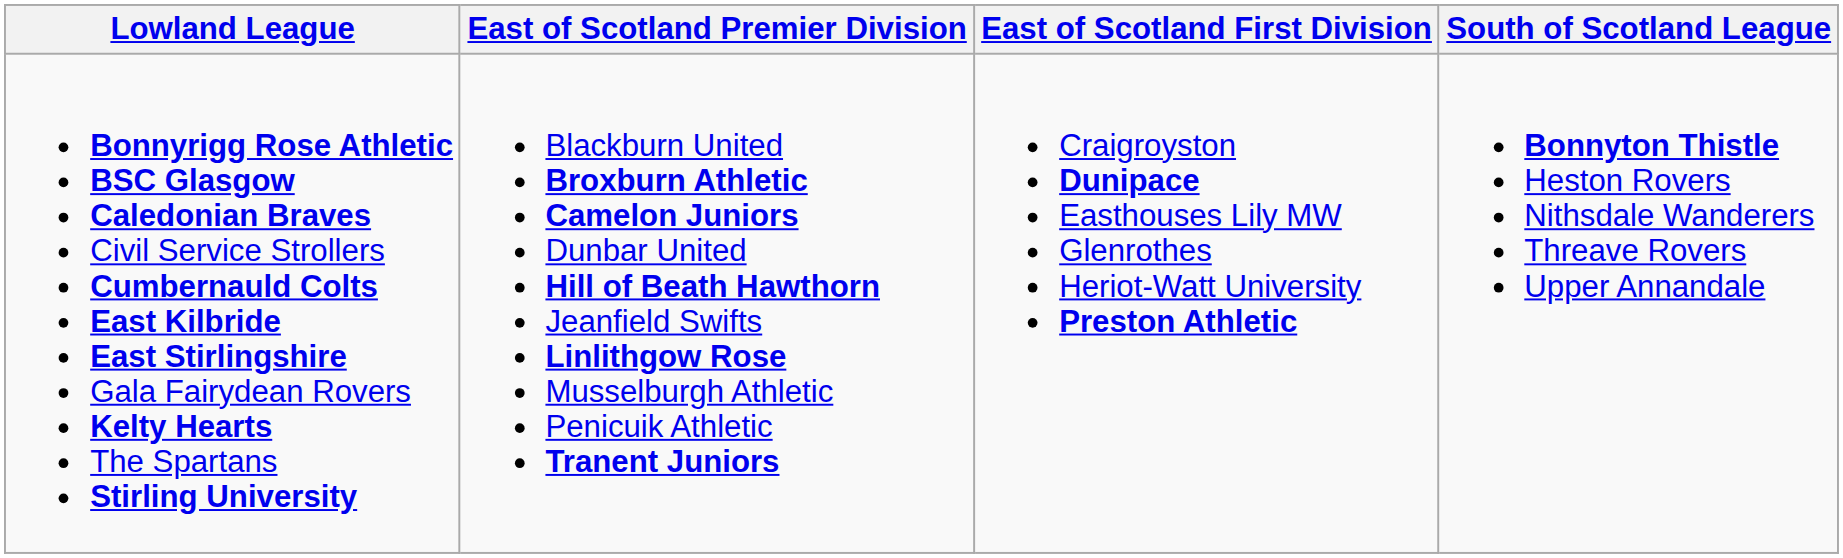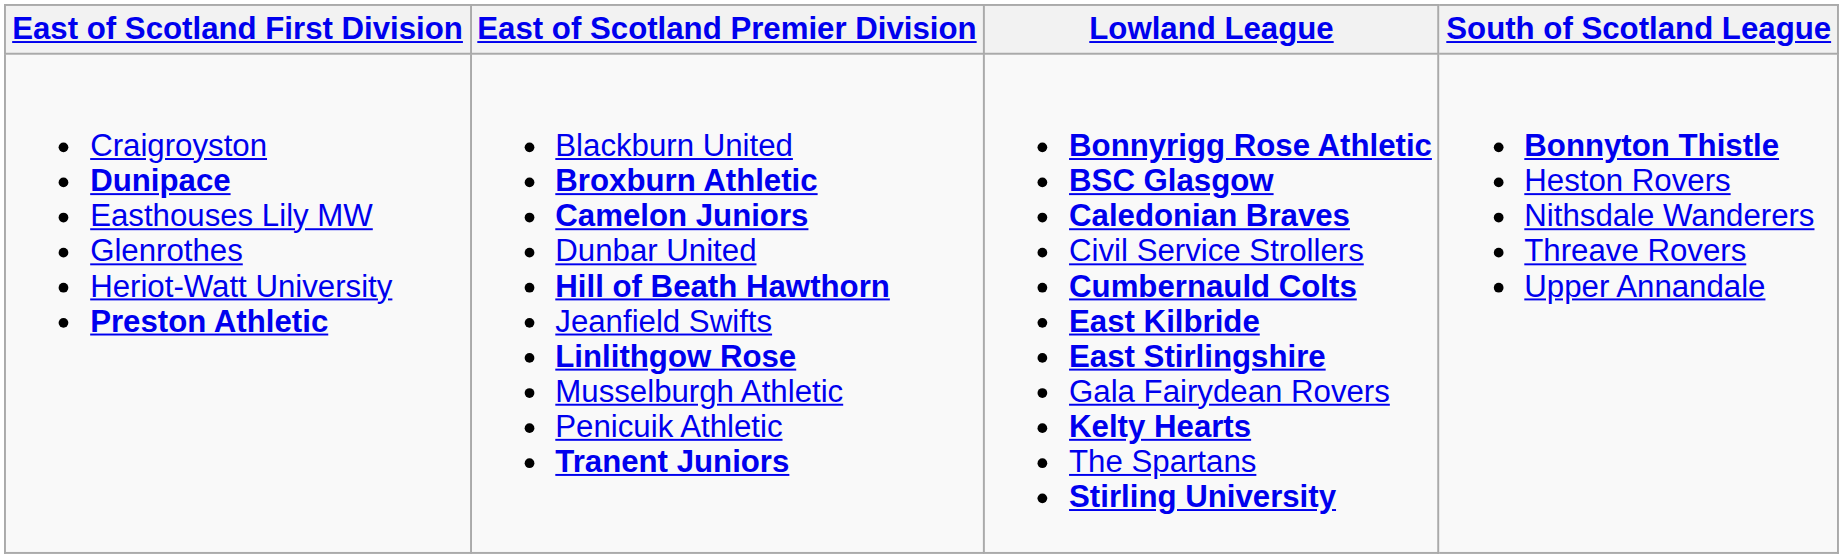columns swapped: Lowland League <-> East of Scotland First Division
